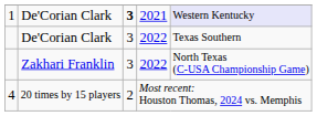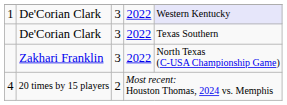1 | column 3: bold -> normal
1 | column 4: 2021 -> 2022
